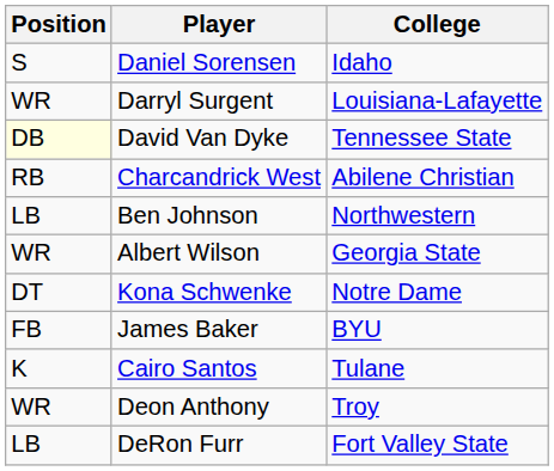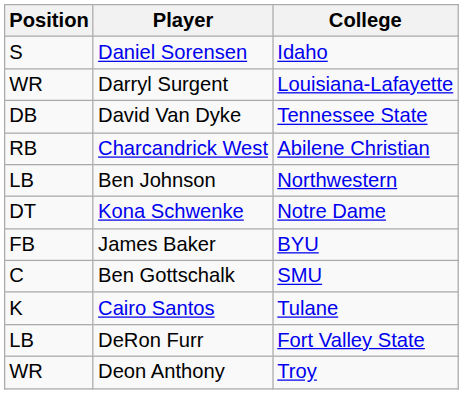David Van Dyke | Position: lightyellow background -> no background
- row: WR | Albert Wilson | Georgia State
+ row: C | Ben Gottschalk | SMU
rows swapped: DeRon Furr <-> Deon Anthony
